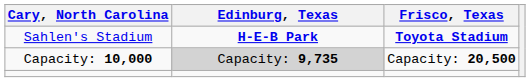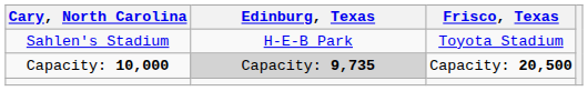Sahlen's Stadium | Edinburg, Texas: bold -> normal
Sahlen's Stadium | Frisco, Texas: bold -> normal
